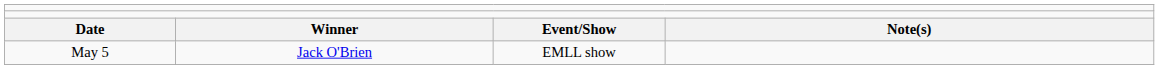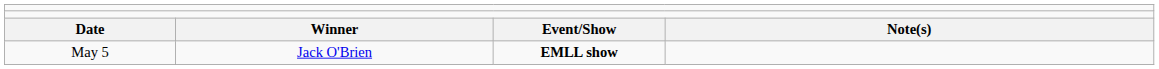May 5 | column 3: normal -> bold
